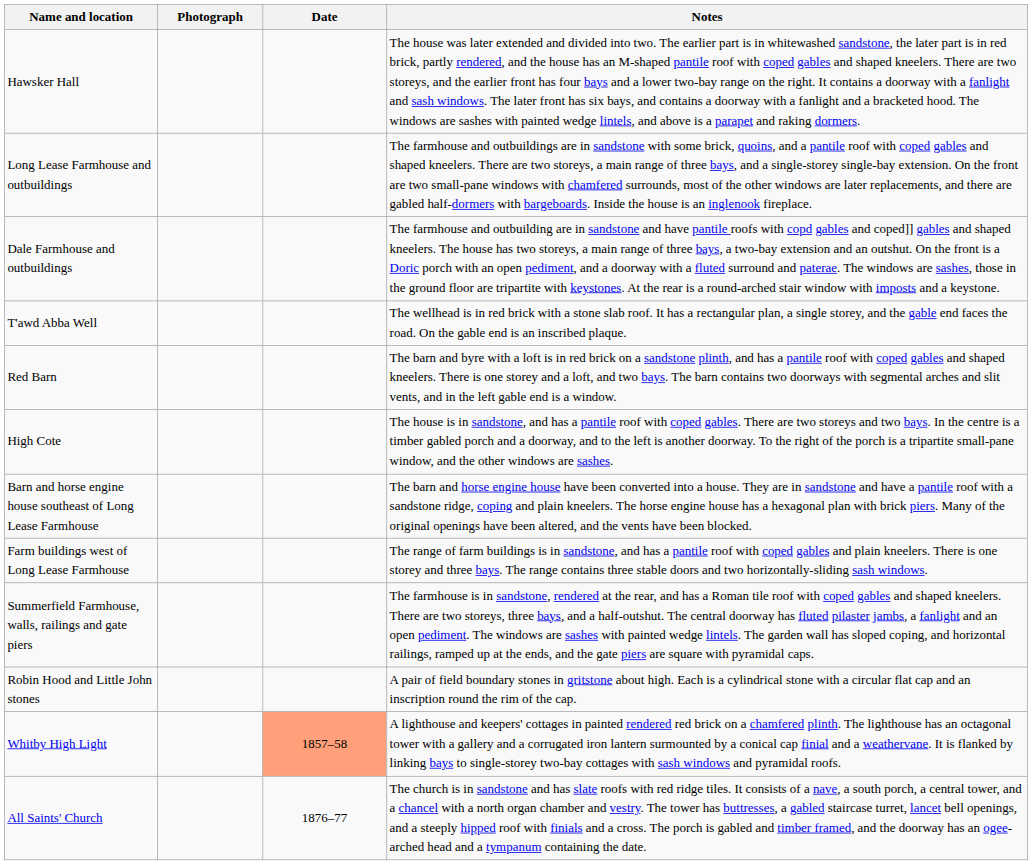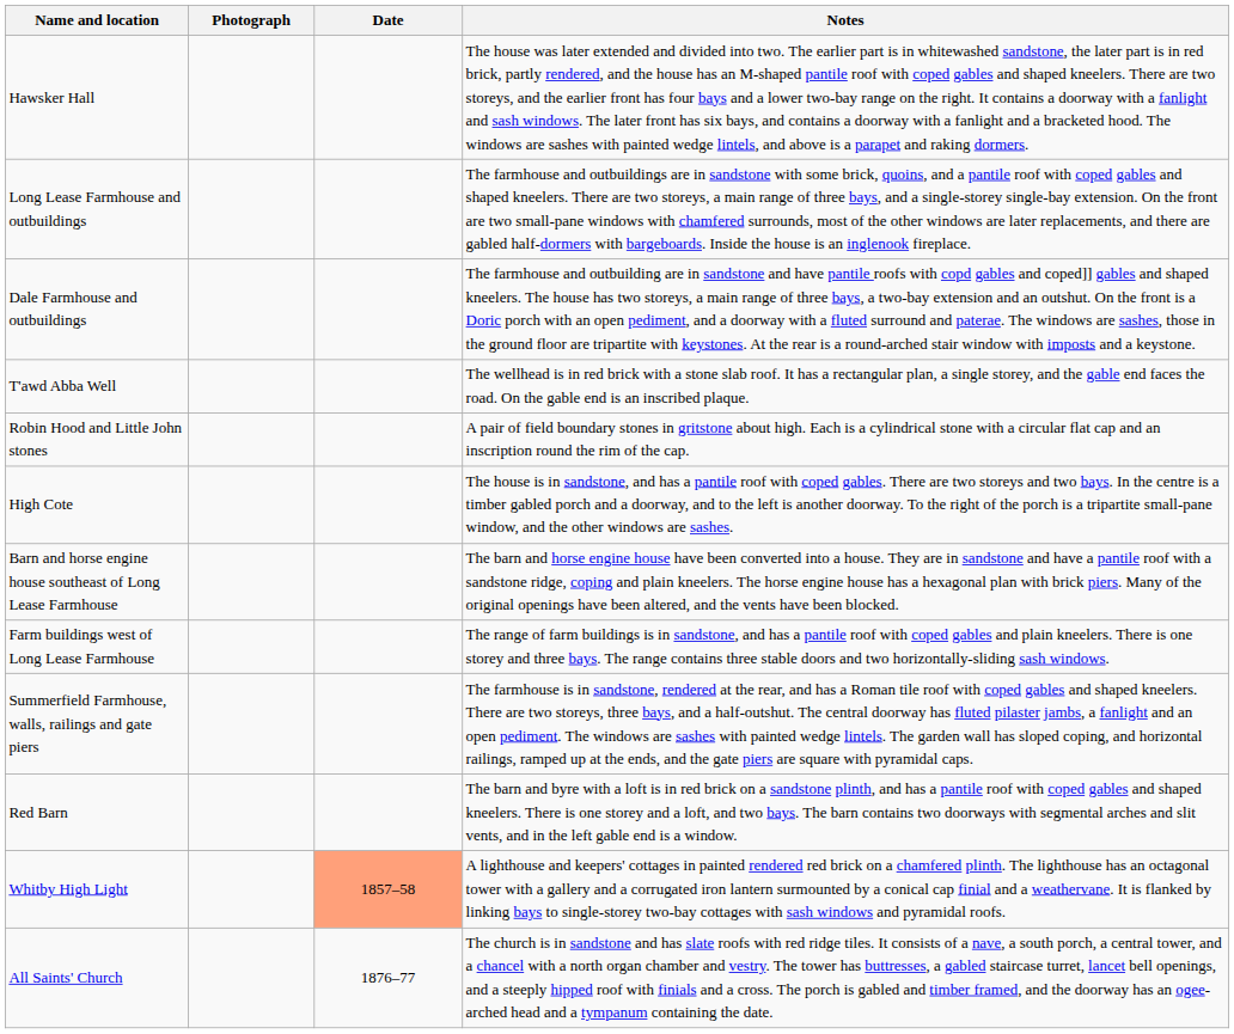rows swapped: Red Barn <-> Robin Hood and Little John stones
